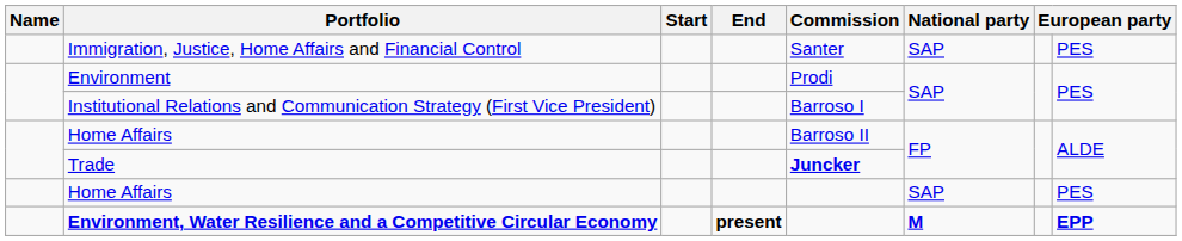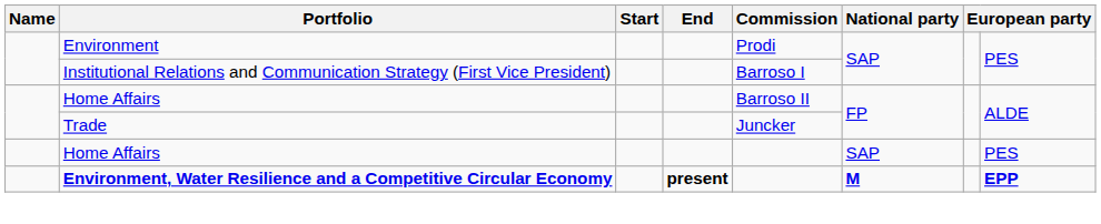- row: Immigration, Justice, Home Affairs and Financial Control | Santer | SAP | PES
Trade | Commission: bold -> normal
